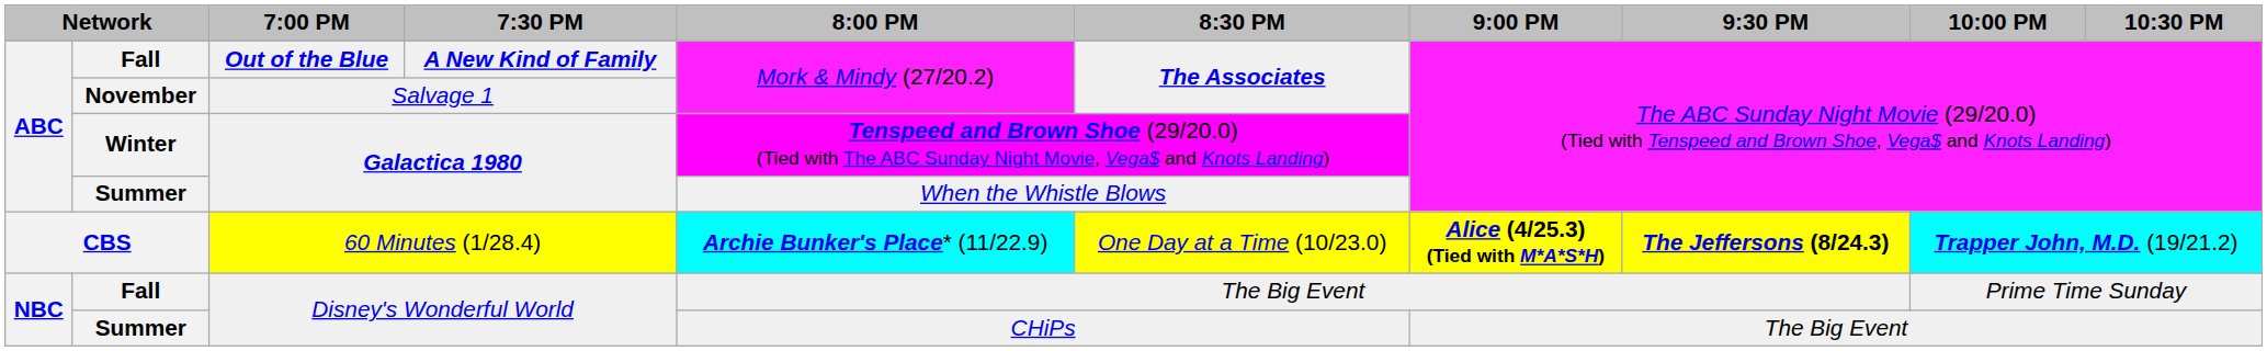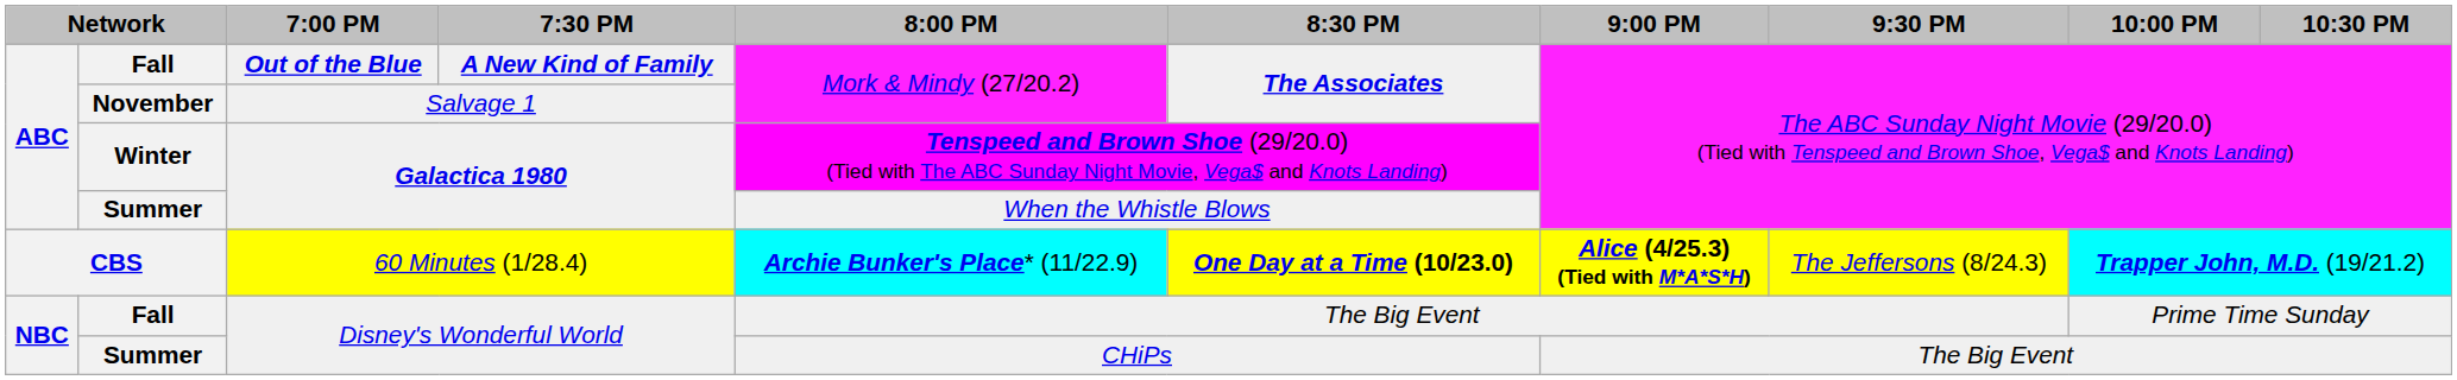CBS | 8:30 PM: normal -> bold
CBS | 9:30 PM: bold -> normal
